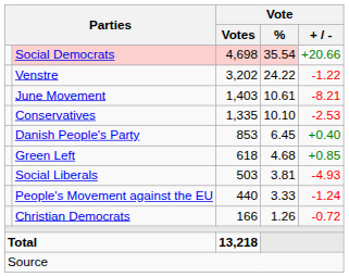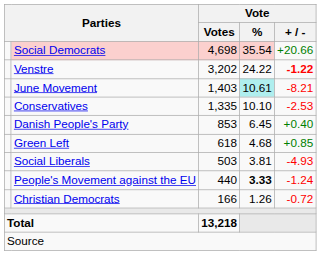Venstre | Vote / + / -: normal -> bold
June Movement | Vote / %: no background -> paleturquoise background
People's Movement against the EU | Vote / %: normal -> bold
